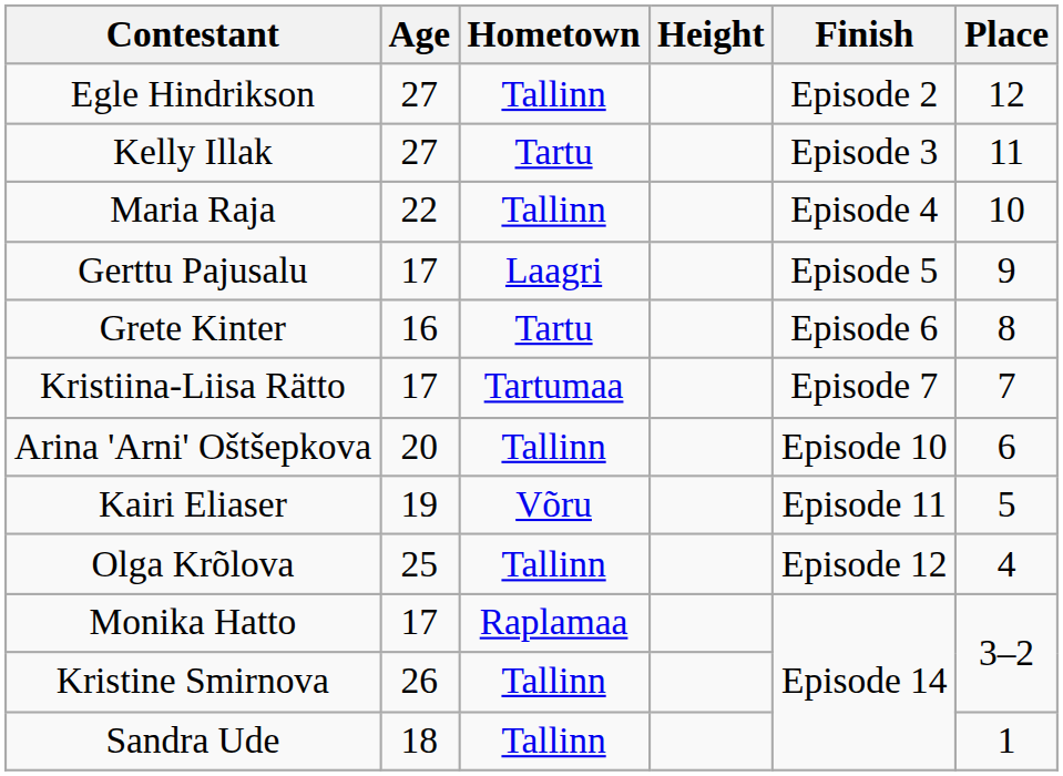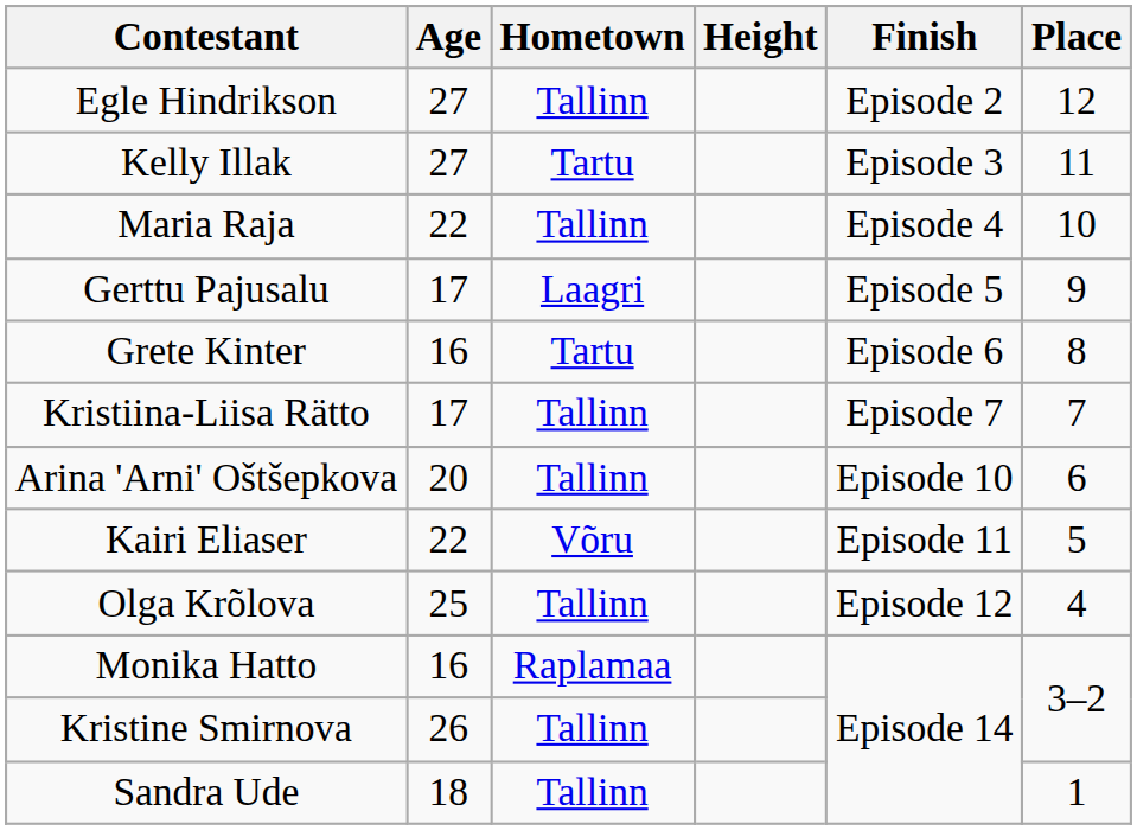Kristiina-Liisa Rätto | Hometown: Tartumaa -> Tallinn
Kairi Eliaser | Age: 19 -> 22
Monika Hatto | Age: 17 -> 16
